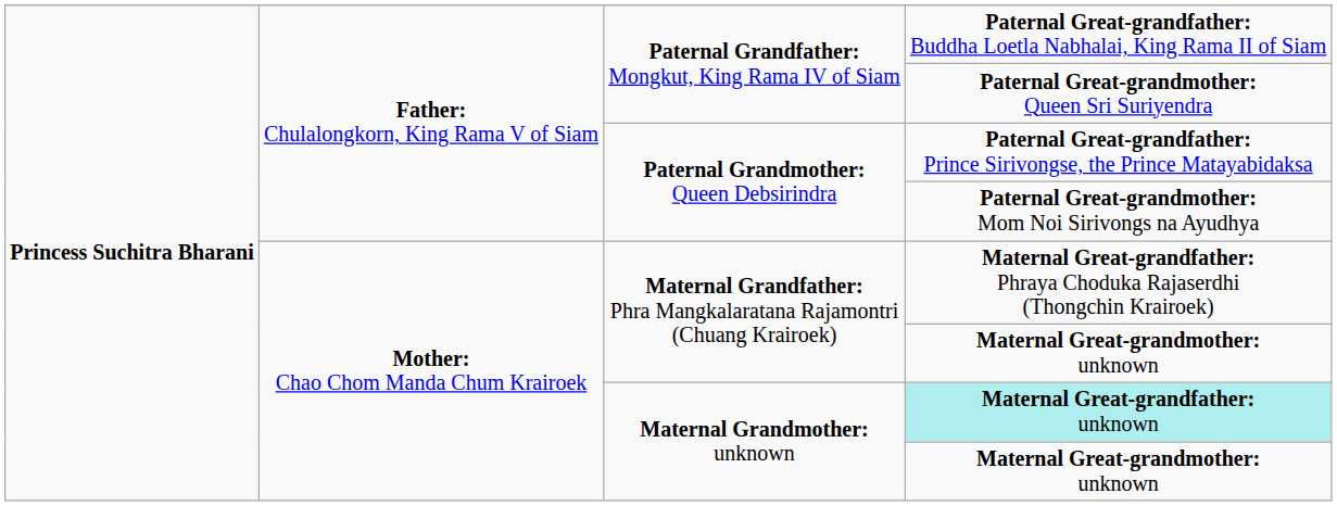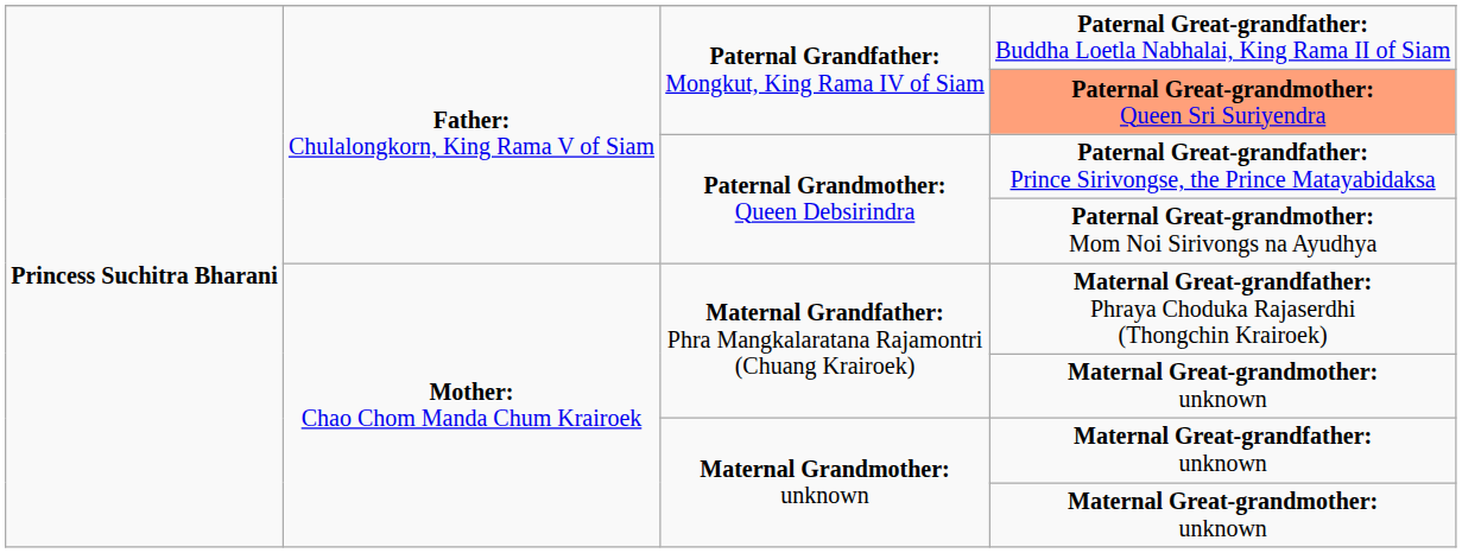Paternal Great-grandmother: Queen Sri Suriyendra | column 4: no background -> lightsalmon background
Maternal Great-grandfather: unknown | column 4: paleturquoise background -> no background
